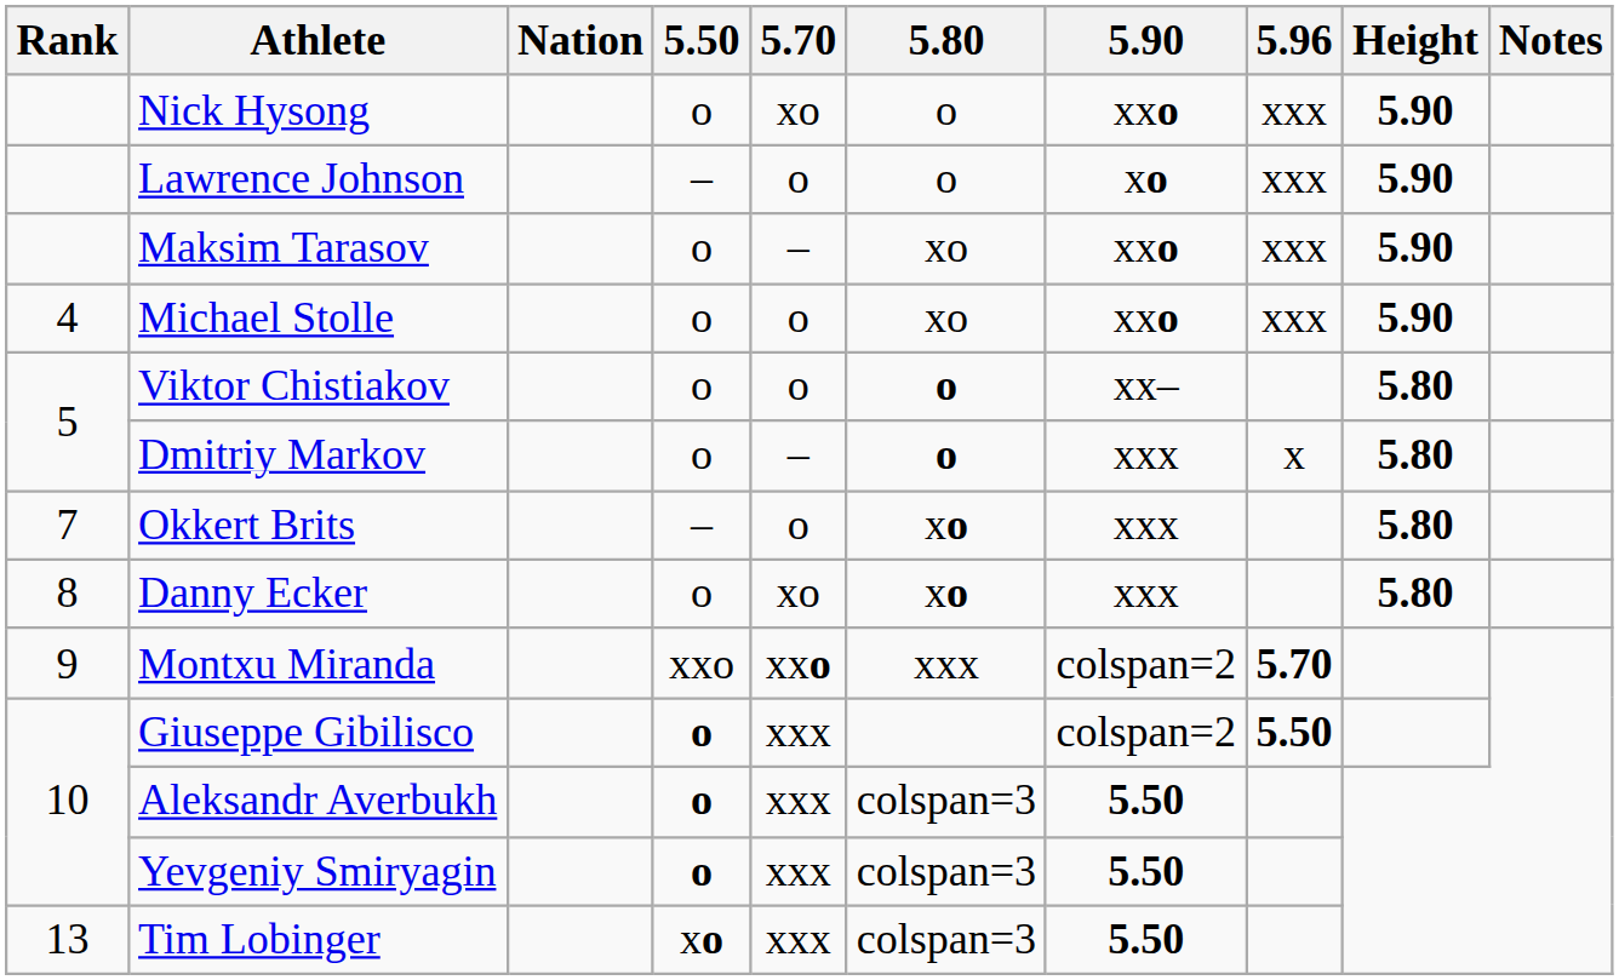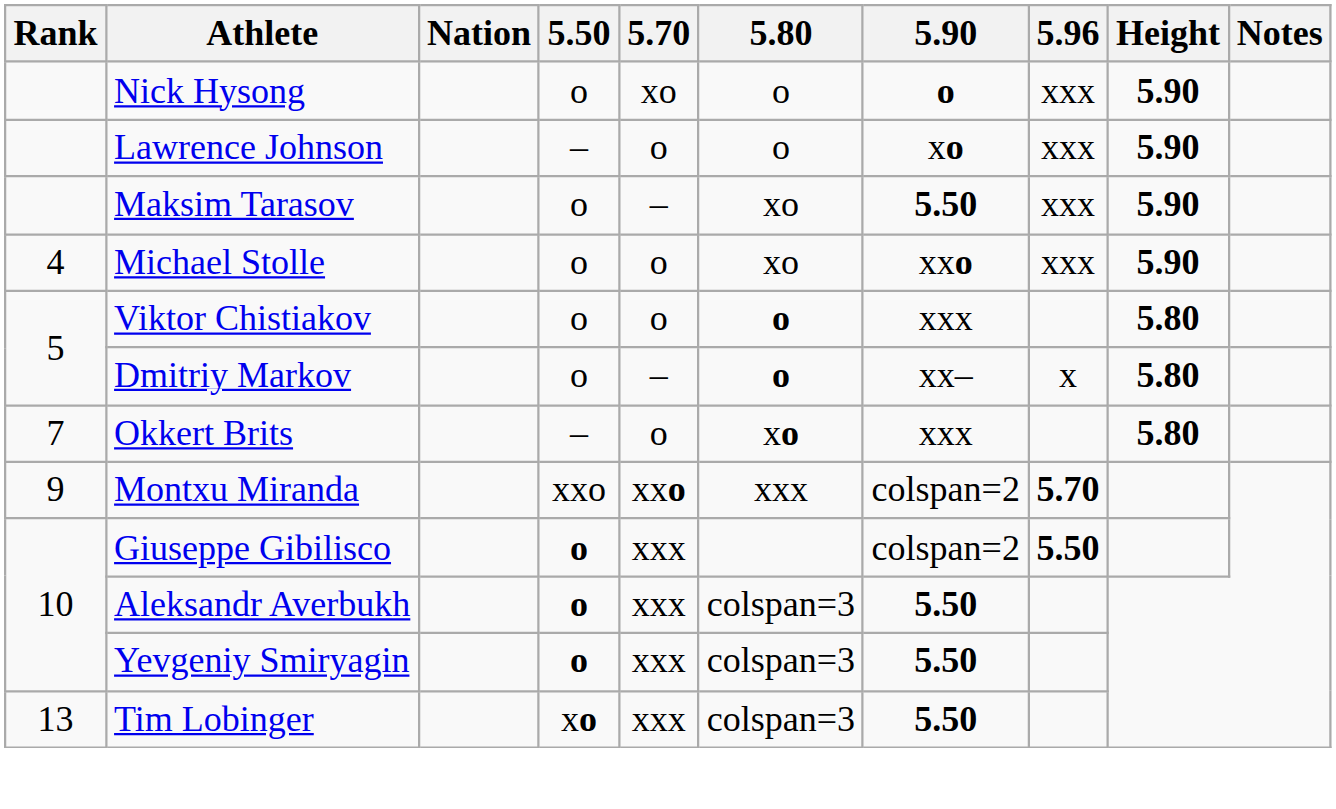Nick Hysong | 5.90: xxo -> o
Maksim Tarasov | 5.90: xxo -> 5.50
Viktor Chistiakov | 5.90: xx– -> xxx
Dmitriy Markov | 5.90: xxx -> xx–
- row: 8 | Danny Ecker | o | xo | xo | xxx | 5.80
